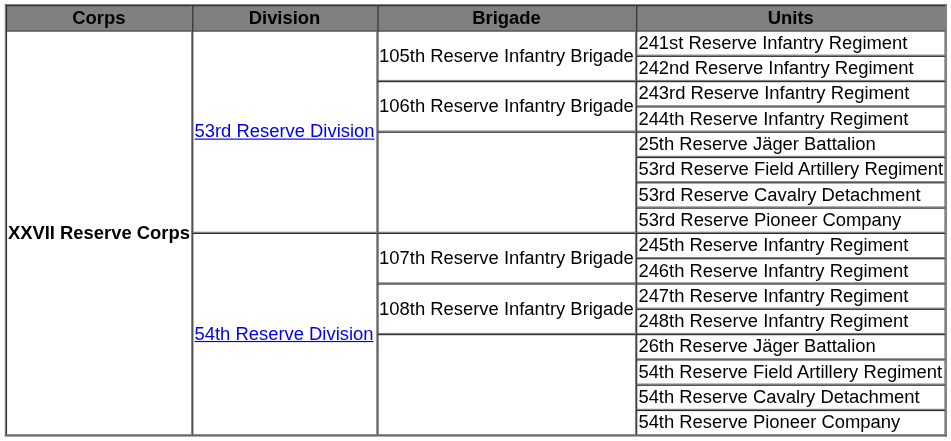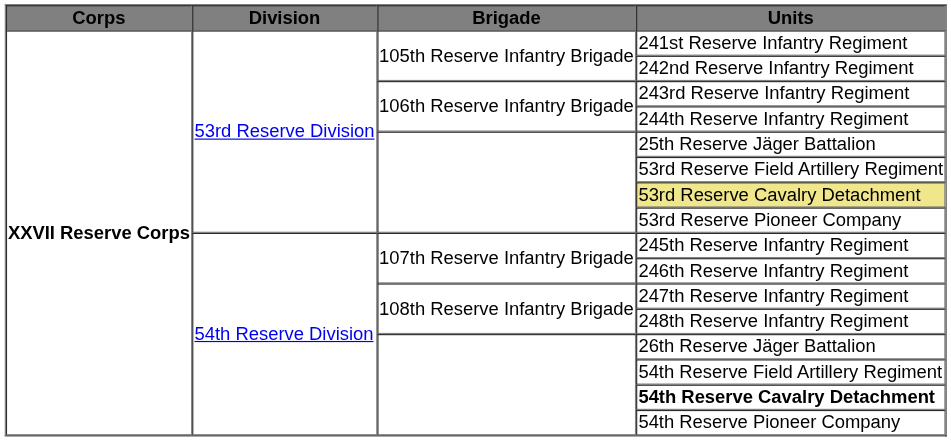53rd Reserve Cavalry Detachment | Units: no background -> khaki background
54th Reserve Cavalry Detachment | Units: normal -> bold
